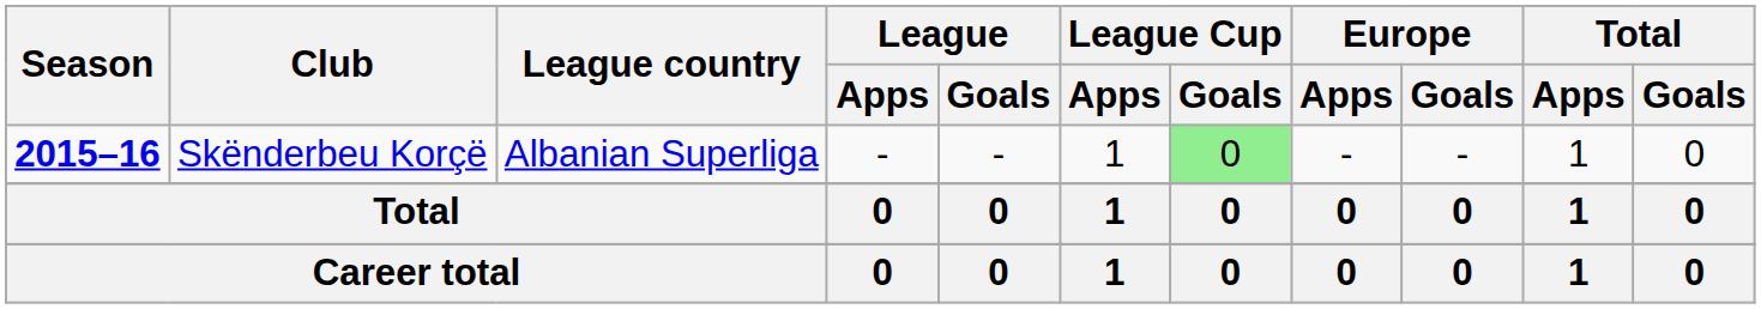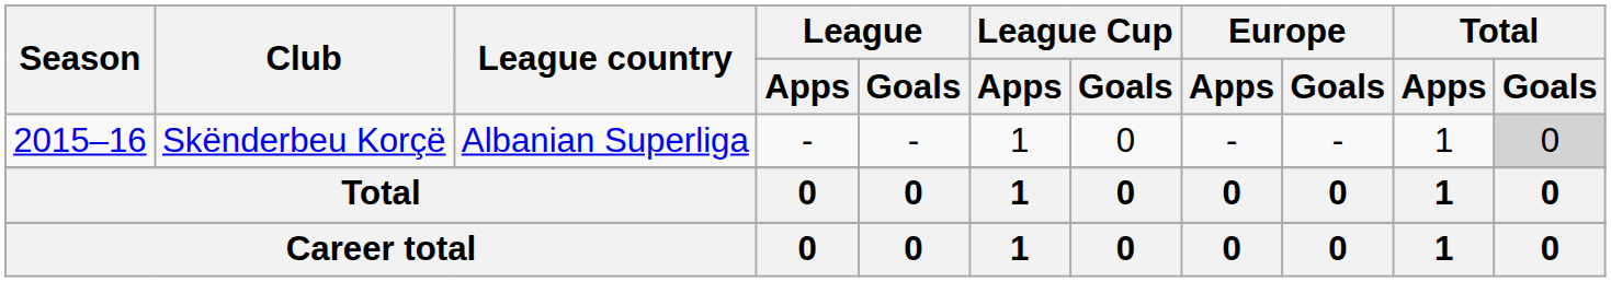Skënderbeu Korçë | Season: bold -> normal
Skënderbeu Korçë | League Cup / Goals: lightgreen background -> no background
Skënderbeu Korçë | Total / Goals: no background -> lightgrey background
